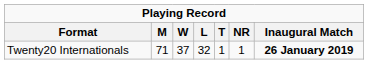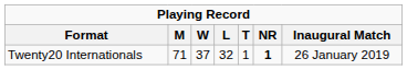Twenty20 Internationals | NR: normal -> bold
Twenty20 Internationals | Inaugural Match: bold -> normal
